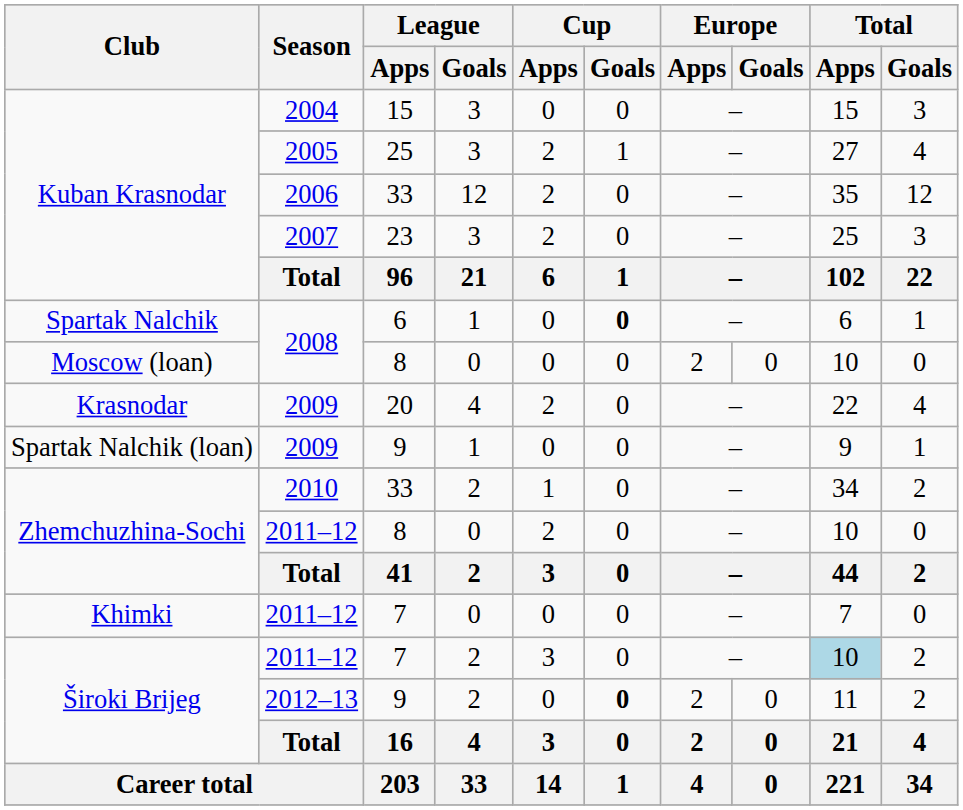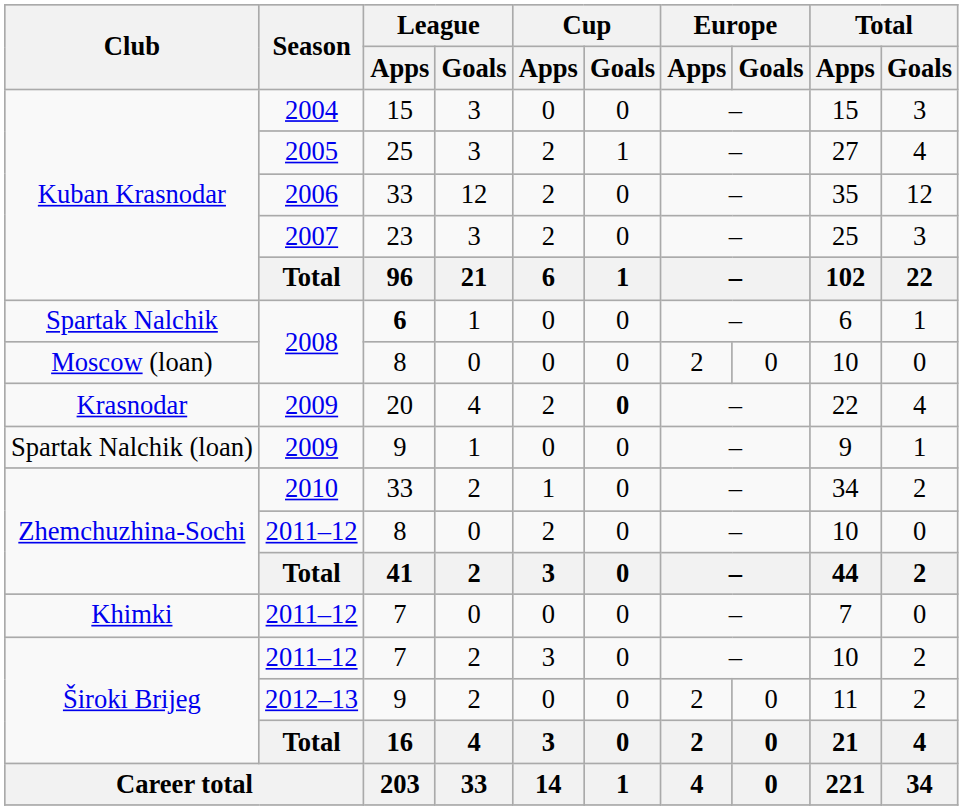Spartak Nalchik / 2008 | League / Apps: normal -> bold
Spartak Nalchik / 2008 | Cup / Goals: bold -> normal
Krasnodar / 2009 | Cup / Goals: normal -> bold
Široki Brijeg / 2011–12 | Total / Apps: lightblue background -> no background
2012–13 | Cup / Goals: bold -> normal
